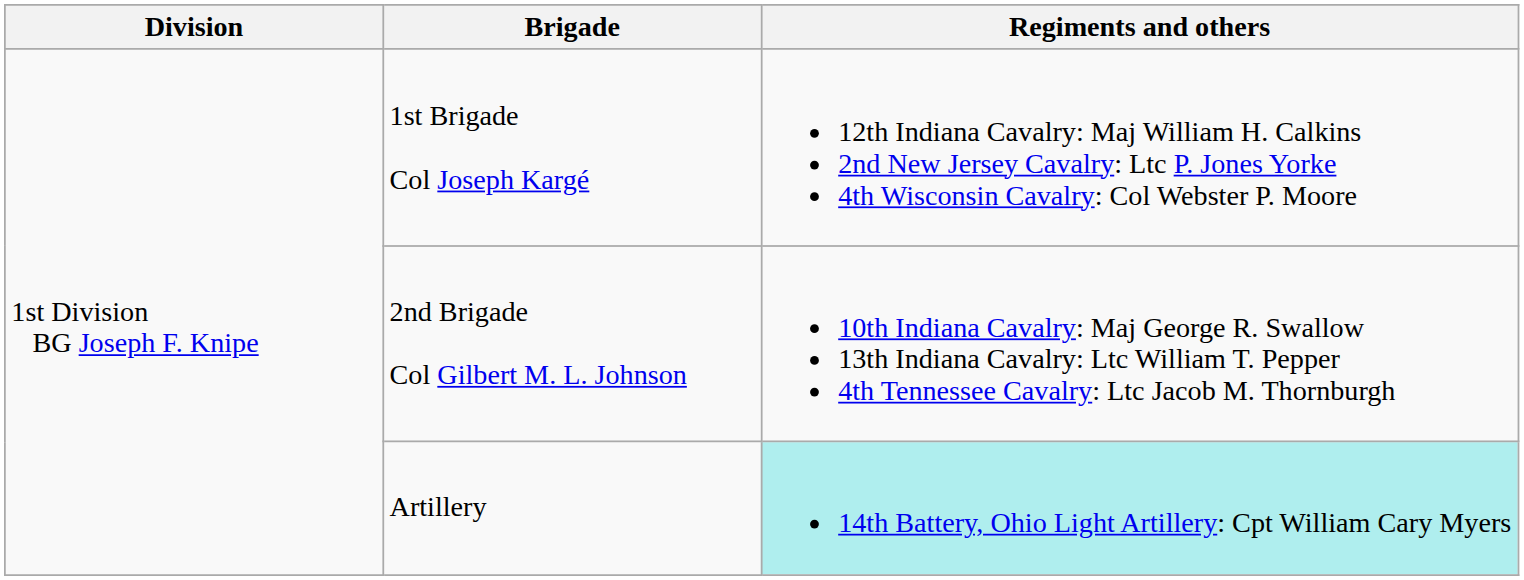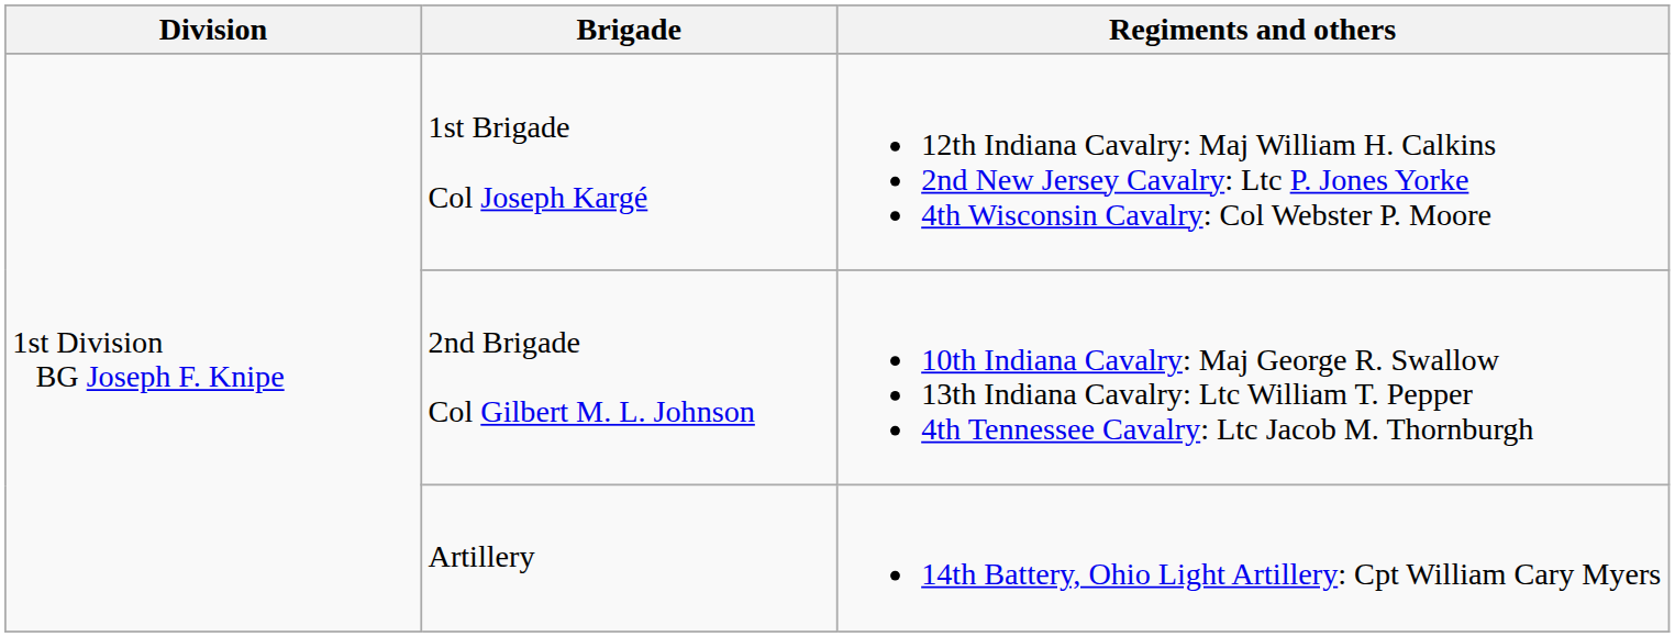Artillery | Regiments and others: paleturquoise background -> no background
